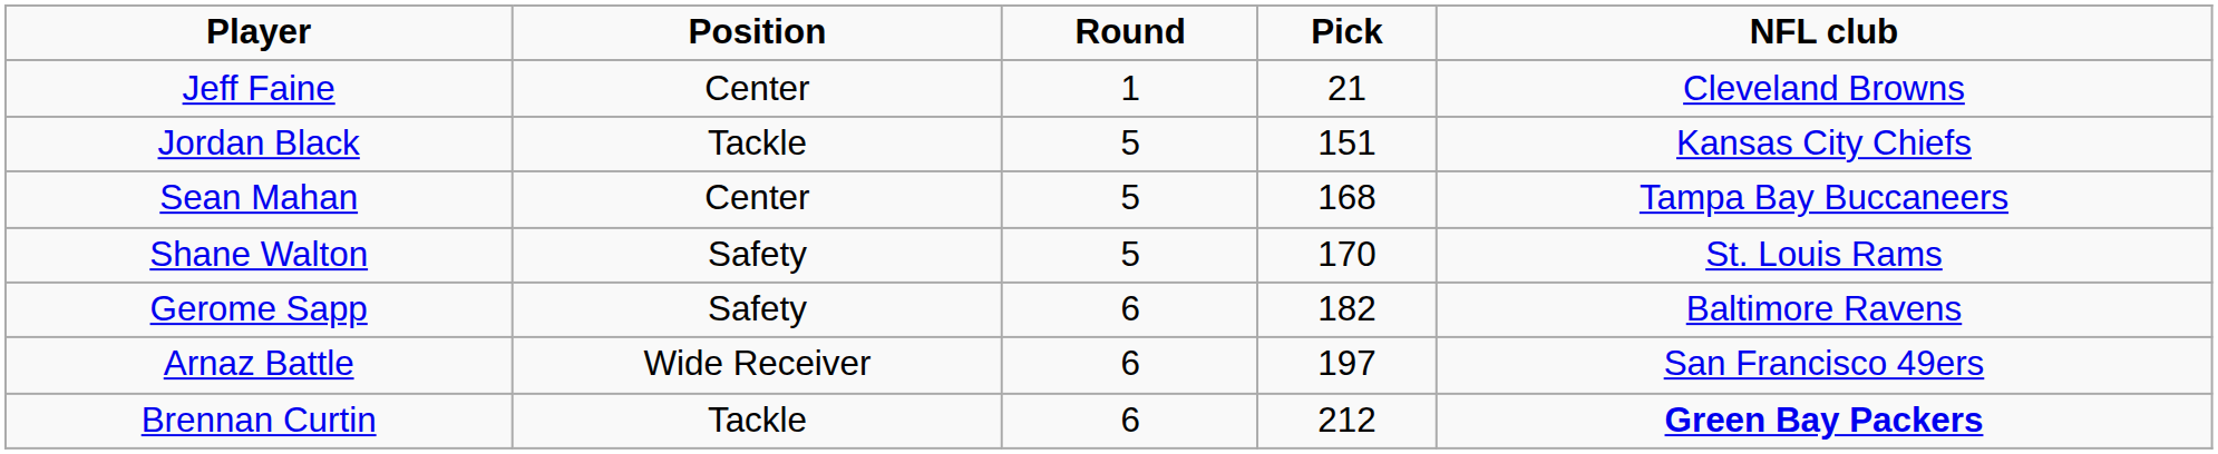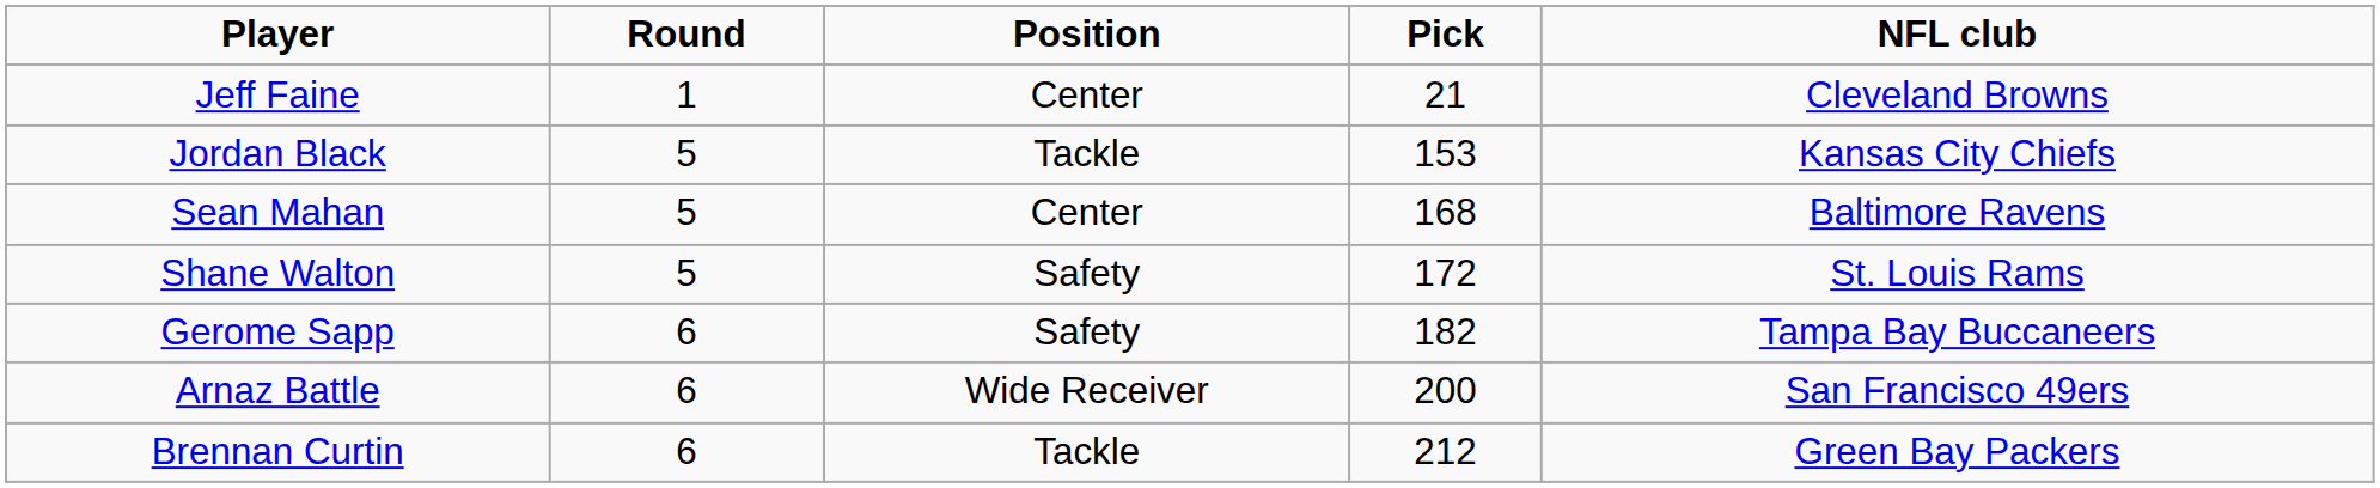columns swapped: Position <-> Round
Jordan Black | Pick: 151 -> 153
Sean Mahan | NFL club: Tampa Bay Buccaneers -> Baltimore Ravens
Shane Walton | Pick: 170 -> 172
Gerome Sapp | NFL club: Baltimore Ravens -> Tampa Bay Buccaneers
Arnaz Battle | Pick: 197 -> 200
Brennan Curtin | NFL club: bold -> normal
